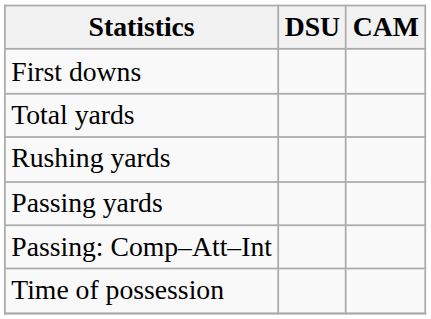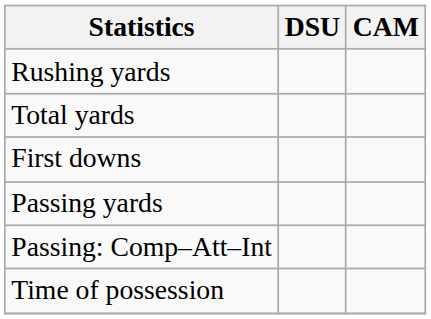rows swapped: First downs <-> Rushing yards
